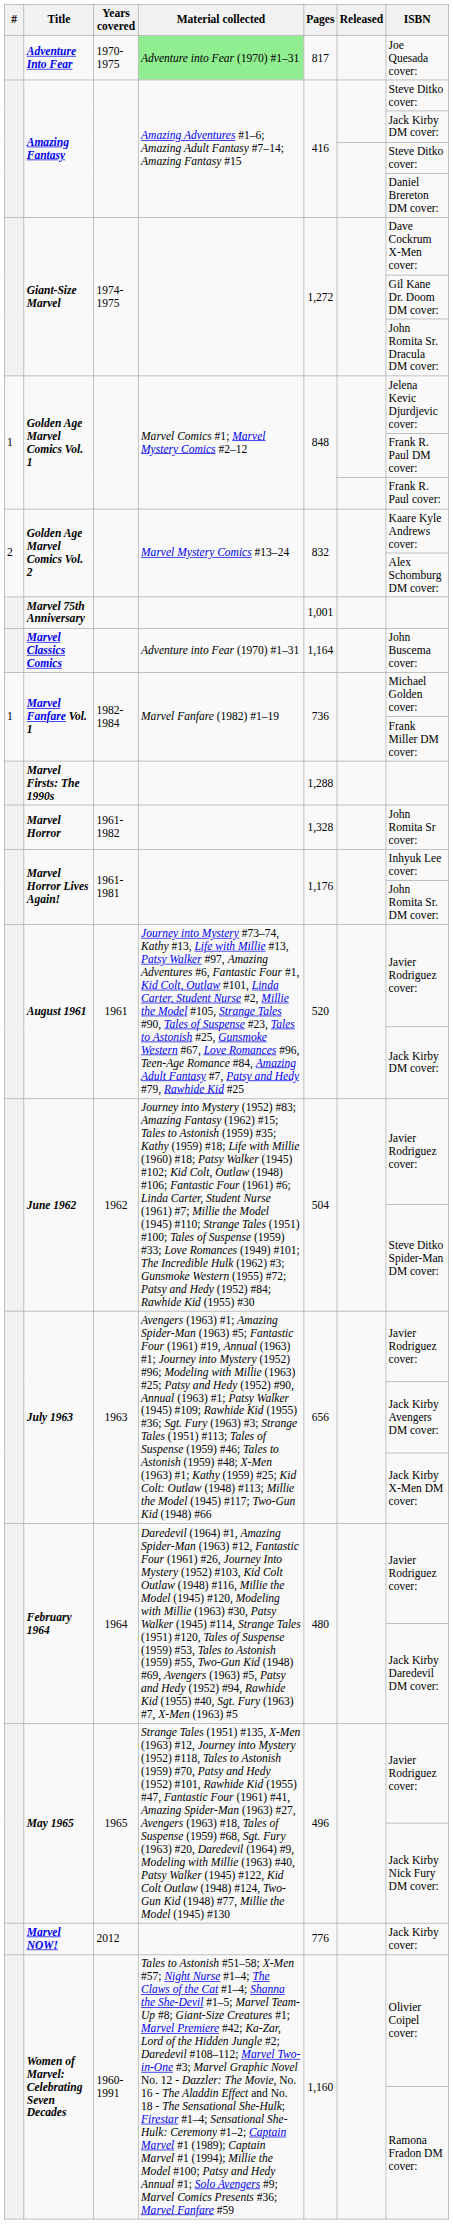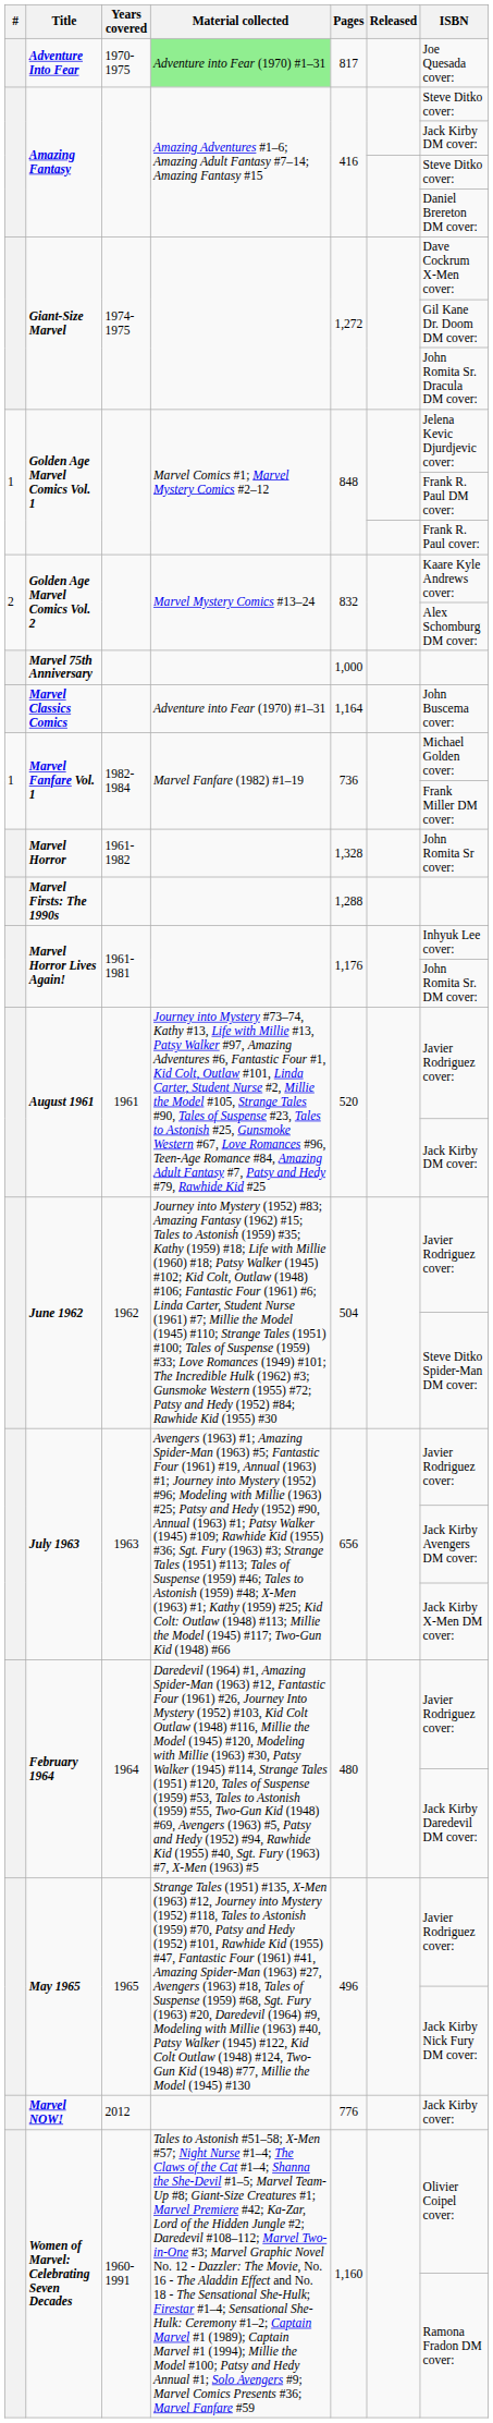Marvel 75th Anniversary | Pages: 1,001 -> 1,000
rows swapped: Marvel Firsts: The 1990s <-> Marvel Horror
